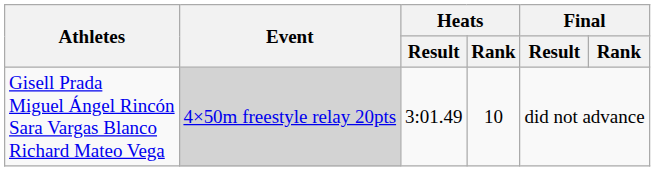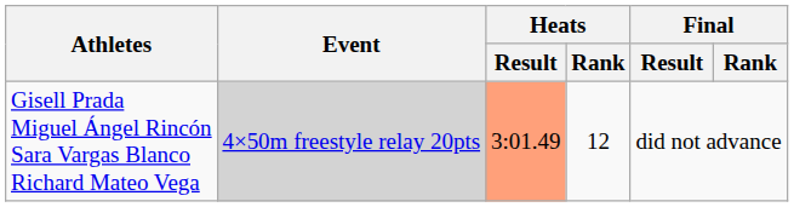row 3 | Heats / Result: no background -> lightsalmon background
row 3 | Heats / Rank: 10 -> 12
